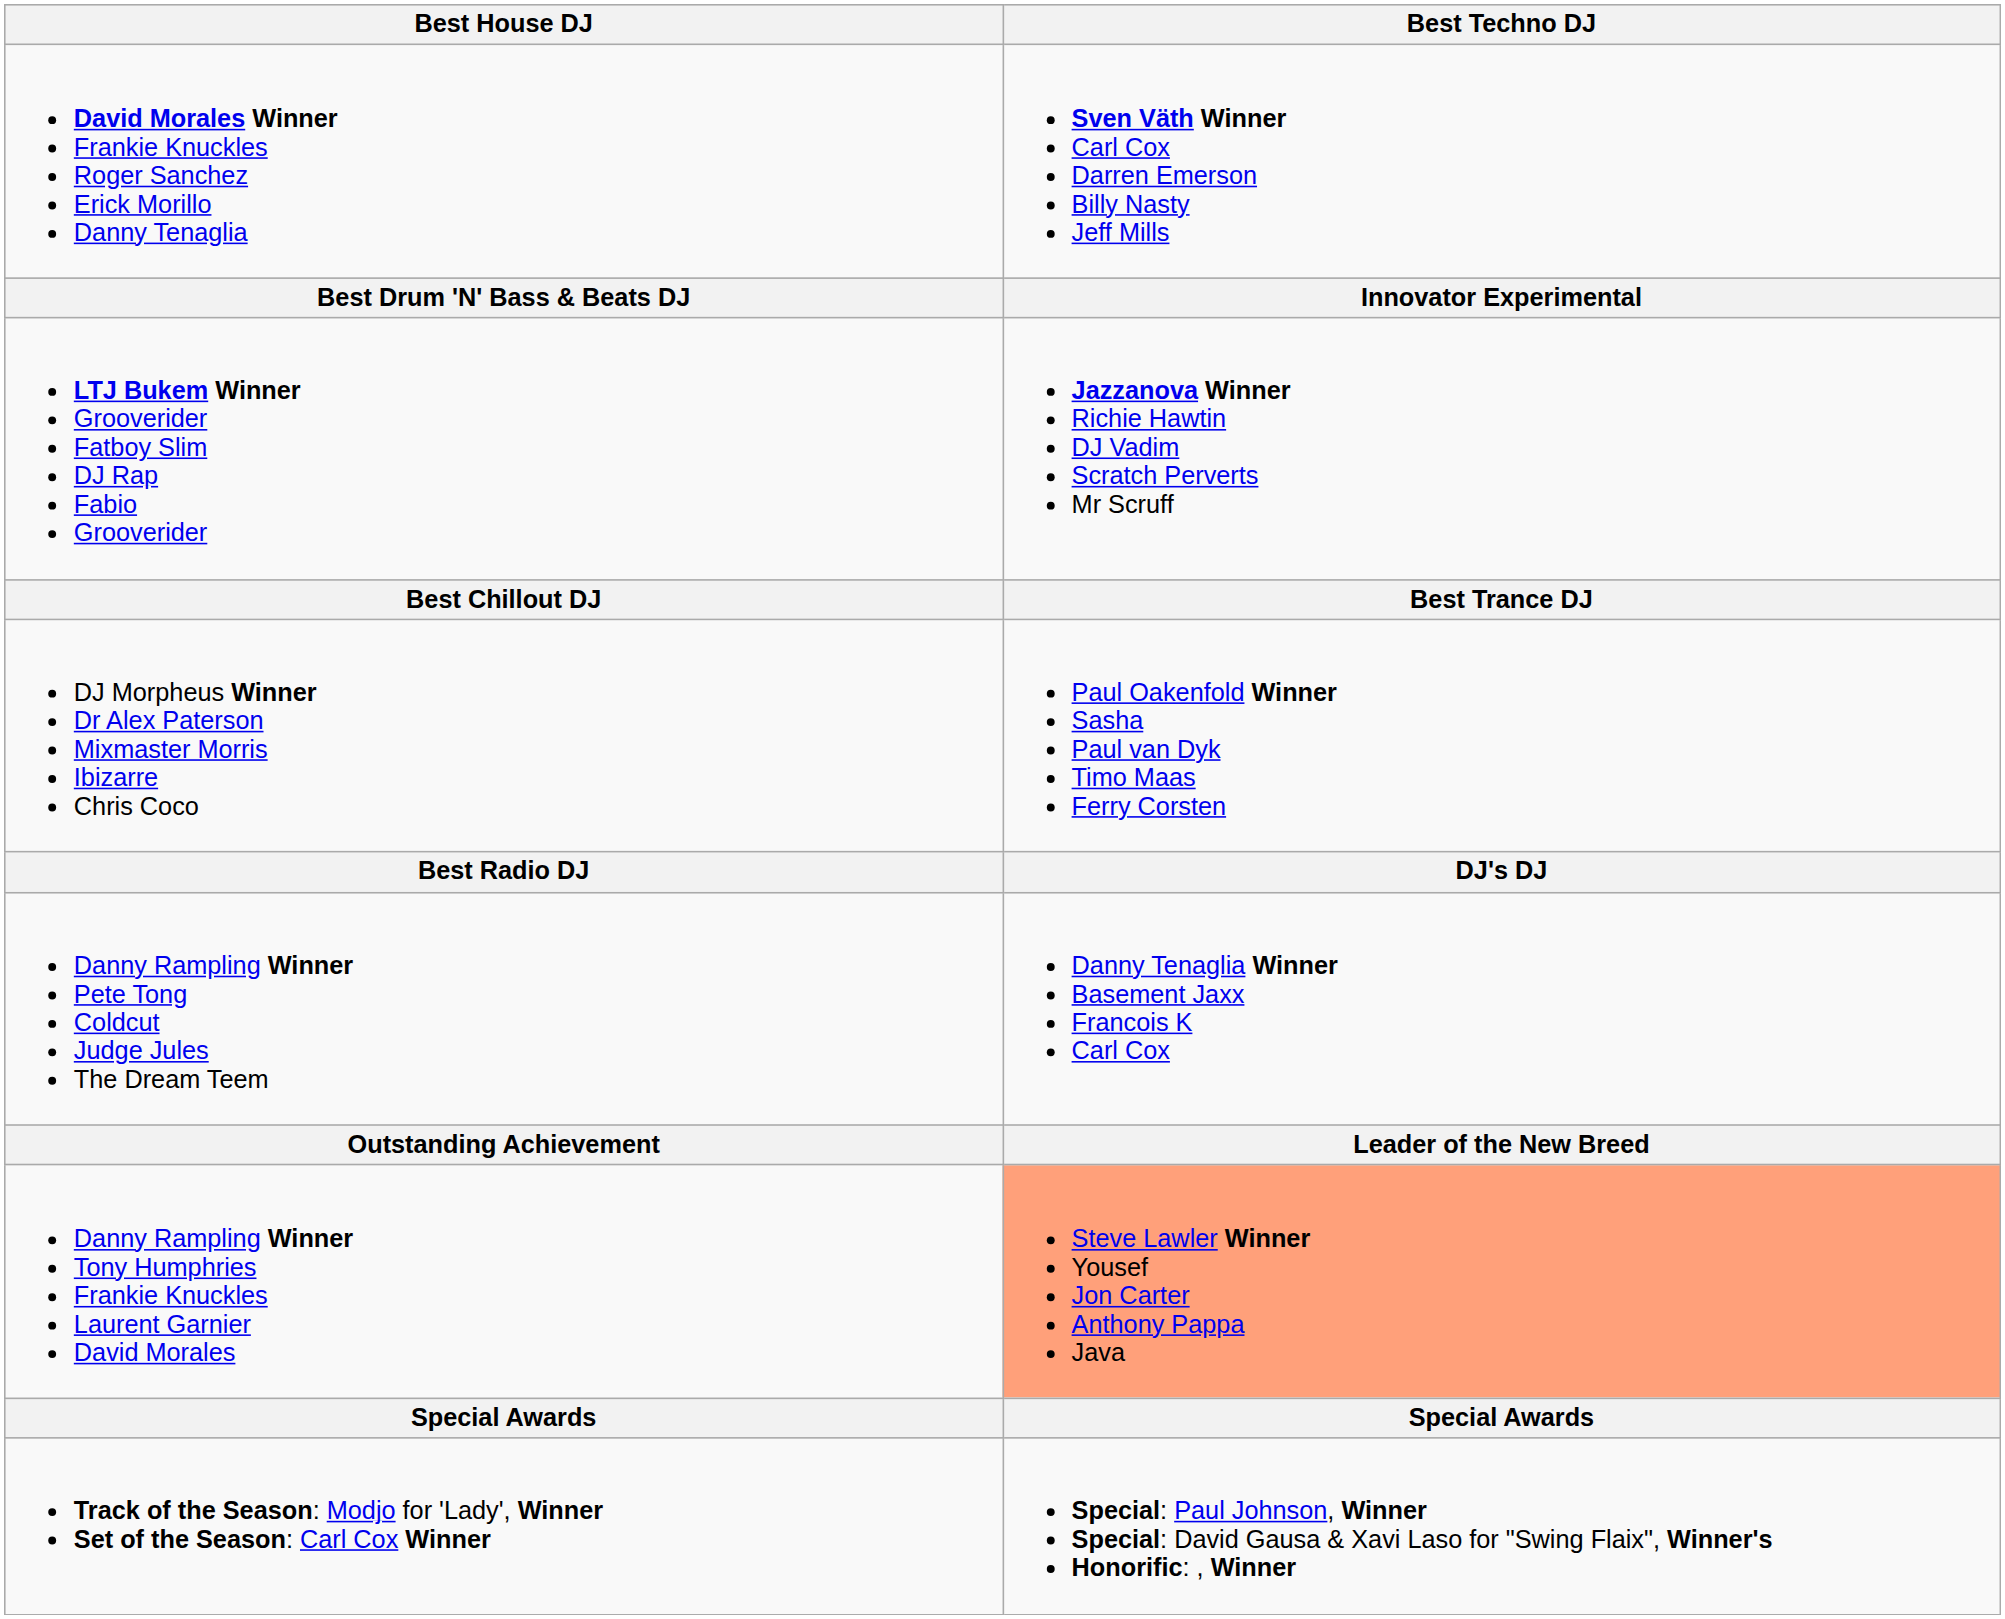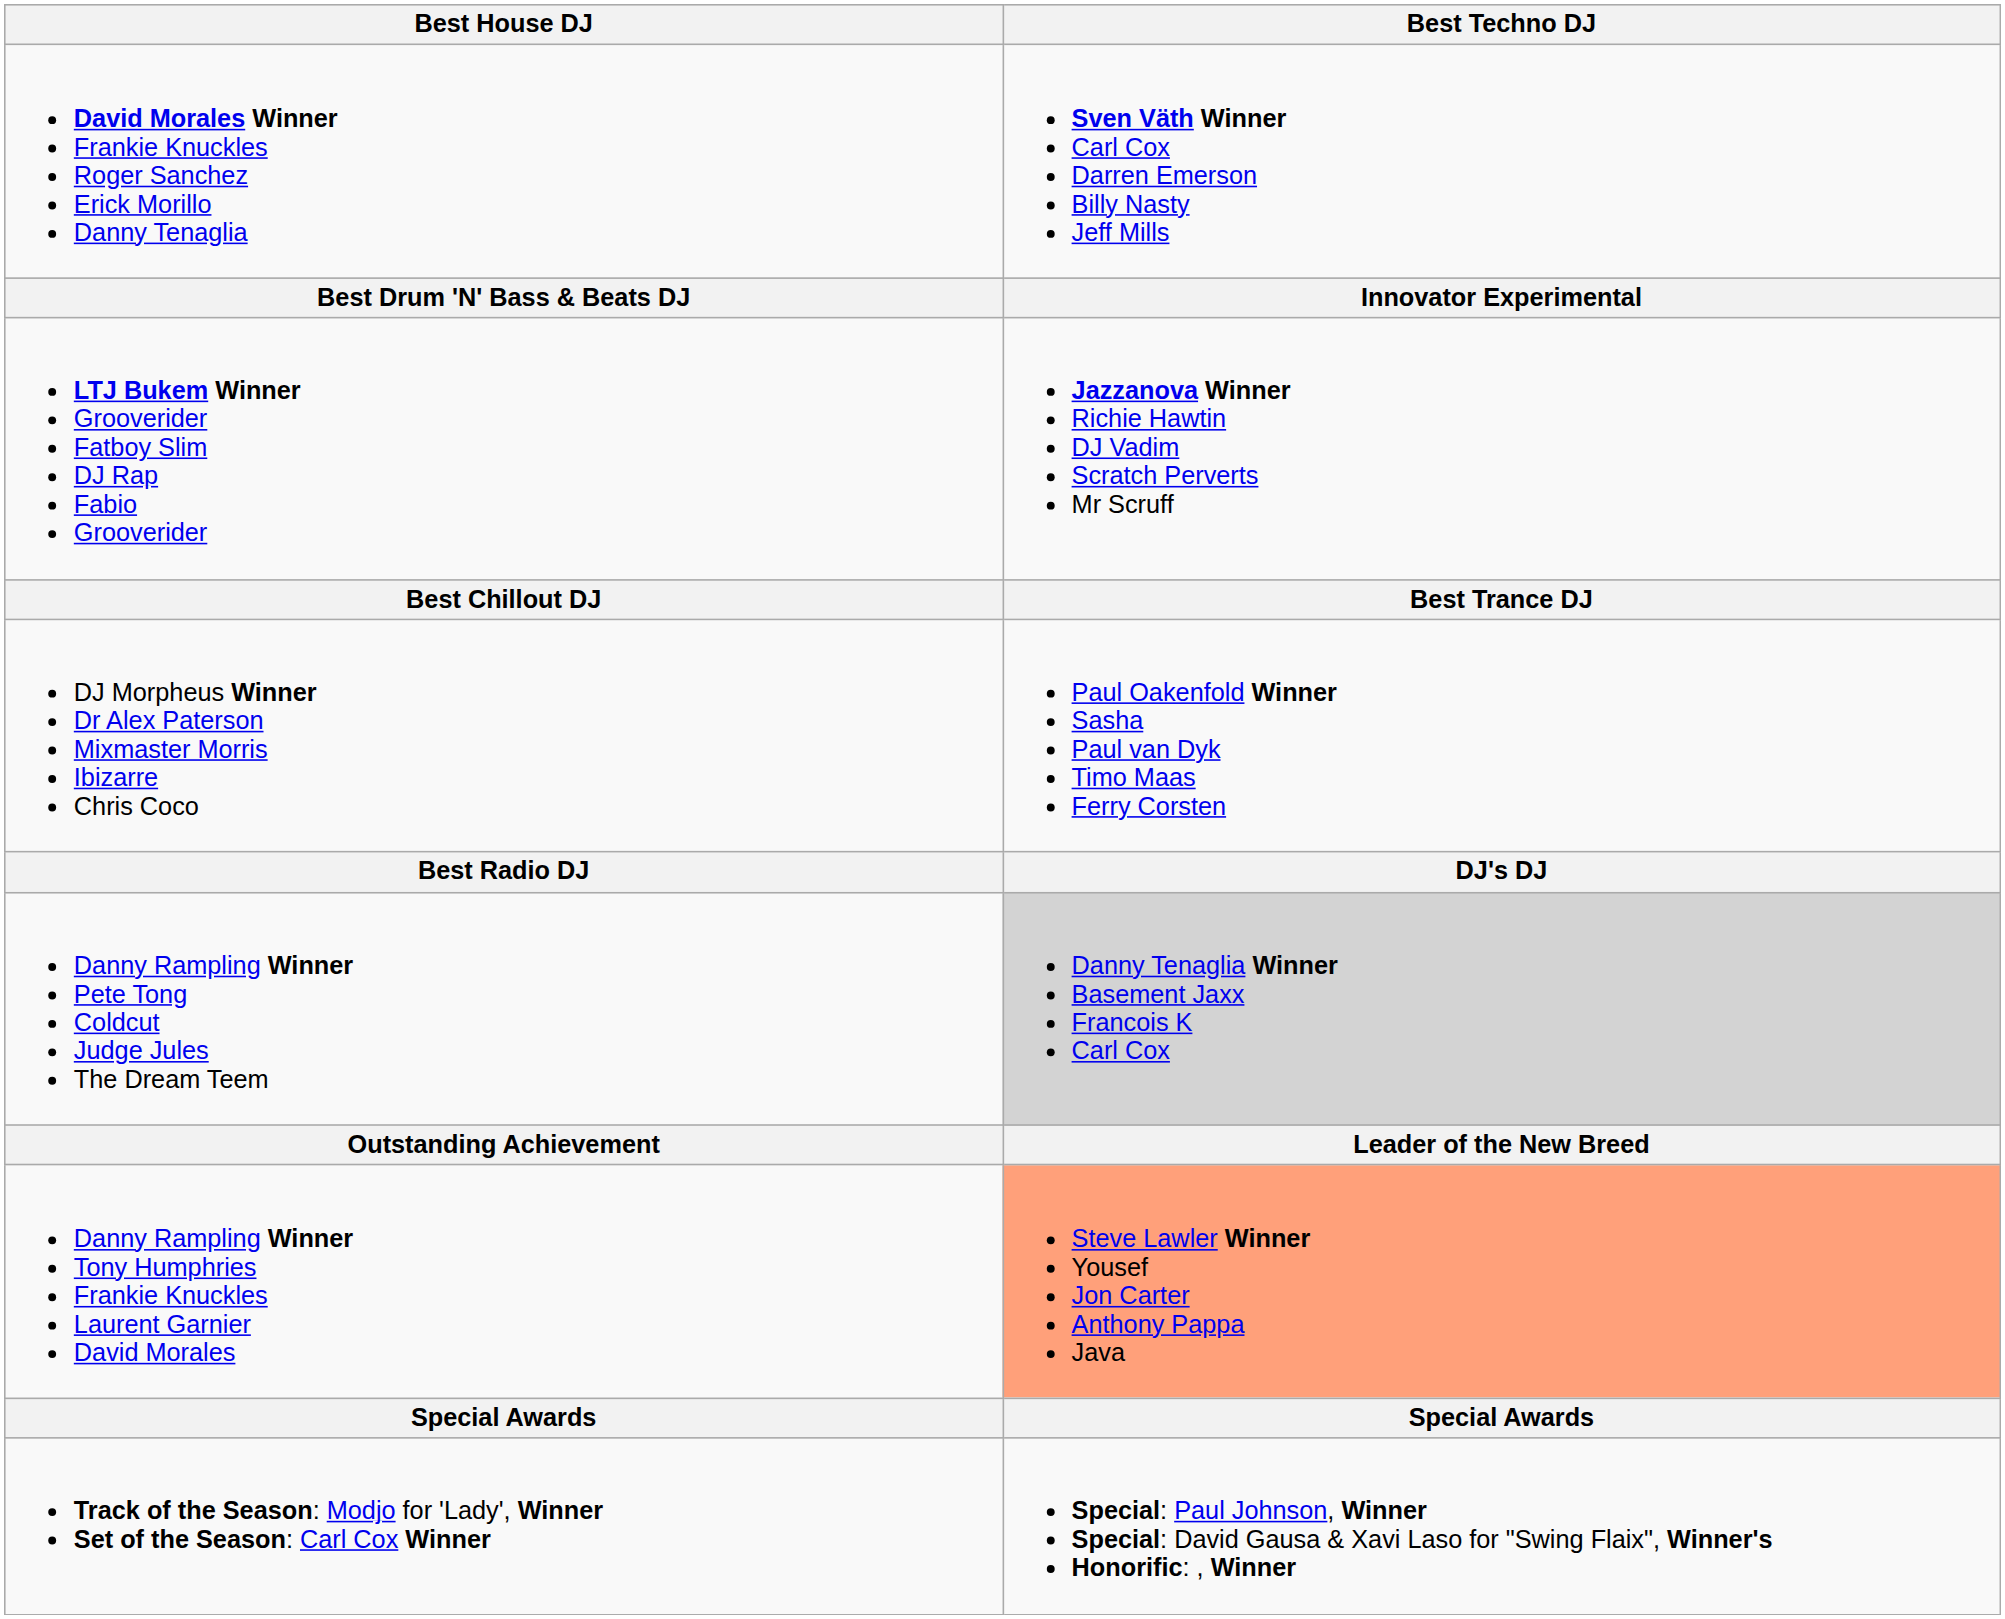row 8 | Best Techno DJ: no background -> lightgrey background
